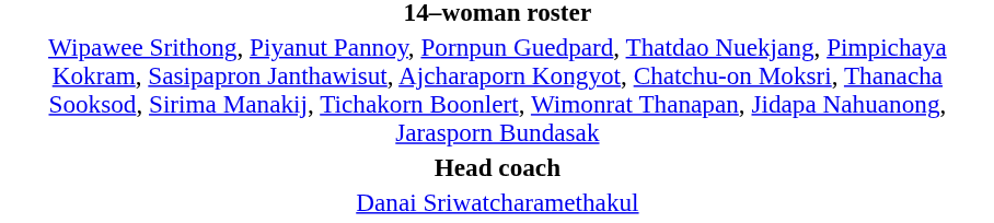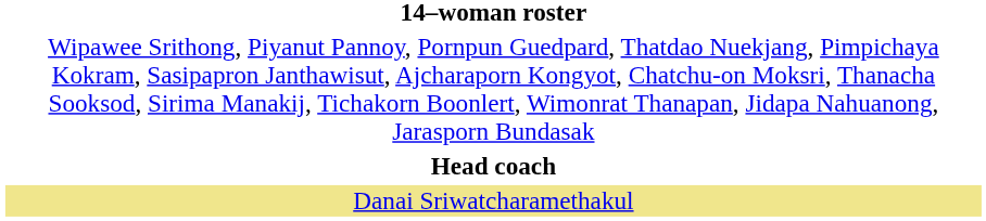row 4 | column 1: no background -> khaki background
